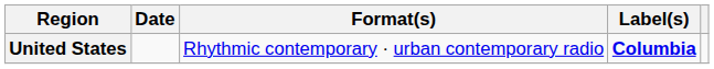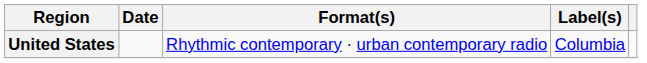United States | Label(s): bold -> normal
